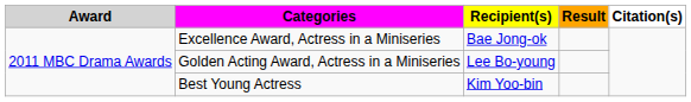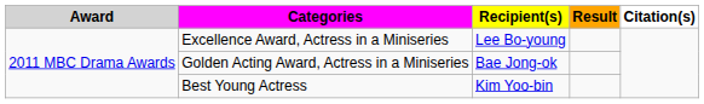Excellence Award, Actress in a Miniseries | Recipient(s): Bae Jong-ok -> Lee Bo-young
Golden Acting Award, Actress in a Miniseries | Recipient(s): Lee Bo-young -> Bae Jong-ok
